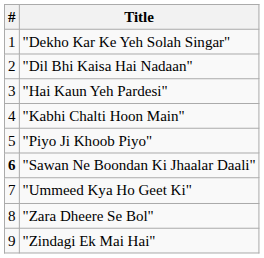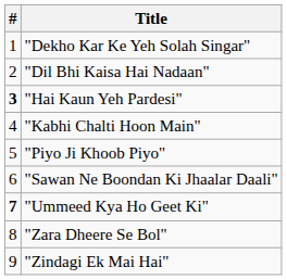"Hai Kaun Yeh Pardesi" | #: normal -> bold
"Sawan Ne Boondan Ki Jhaalar Daali" | #: bold -> normal
"Ummeed Kya Ho Geet Ki" | #: normal -> bold
